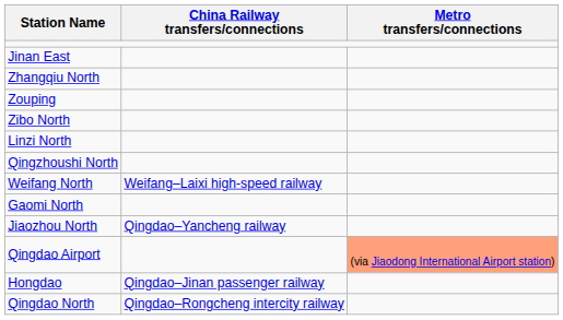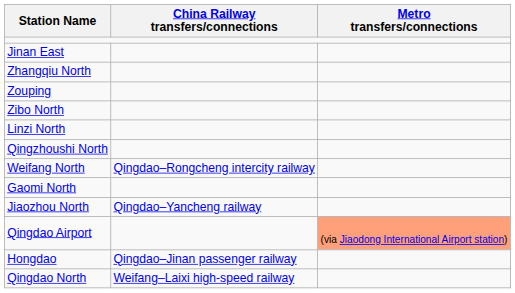Weifang North | China Railway transfers/connections: Weifang–Laixi high-speed railway -> Qingdao–Rongcheng intercity railway
Qingdao North | China Railway transfers/connections: Qingdao–Rongcheng intercity railway -> Weifang–Laixi high-speed railway
